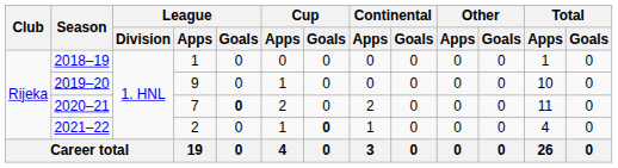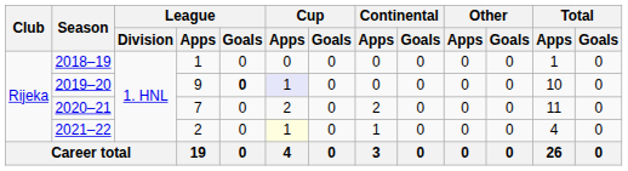2019–20 | League / Goals: normal -> bold
2019–20 | Cup / Apps: no background -> lavender background
2020–21 | League / Goals: bold -> normal
2021–22 | Cup / Apps: no background -> lightyellow background
2021–22 | Cup / Goals: bold -> normal
